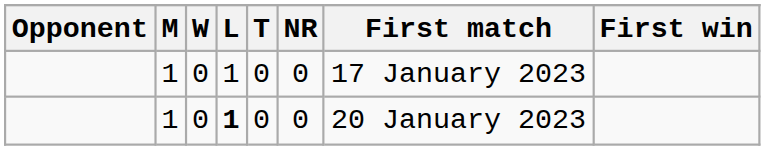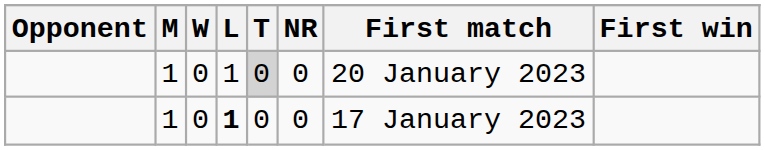row 2 | T: no background -> lightgrey background
row 2 | First match: 17 January 2023 -> 20 January 2023
row 3 | First match: 20 January 2023 -> 17 January 2023
